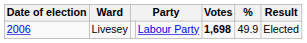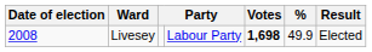Livesey | Date of election: 2006 -> 2008
